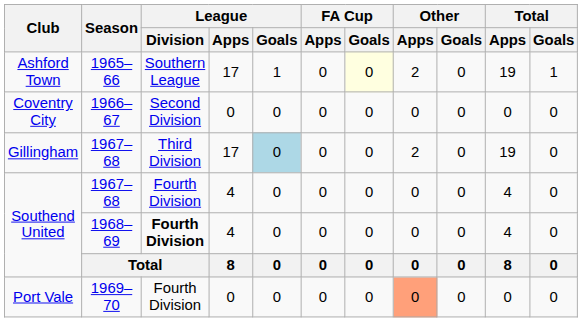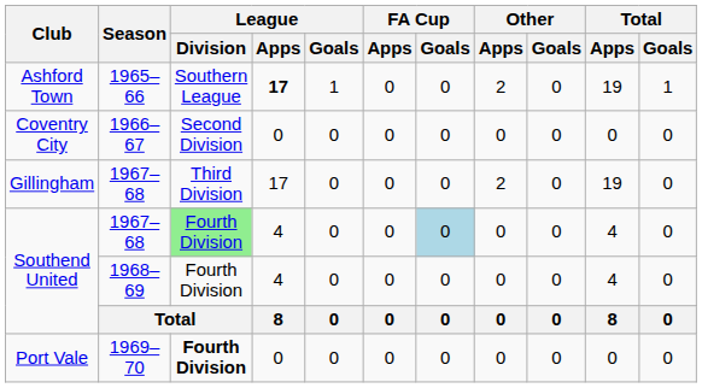Ashford Town | League / Apps: normal -> bold
Ashford Town | FA Cup / Goals: lightyellow background -> no background
Gillingham | League / Goals: lightblue background -> no background
Southend United / 1967–68 | League / Division: no background -> lightgreen background
Southend United / 1967–68 | FA Cup / Goals: no background -> lightblue background
Southend United / 1968–69 | League / Division: bold -> normal
Port Vale | League / Division: normal -> bold
Port Vale | Other / Apps: lightsalmon background -> no background
